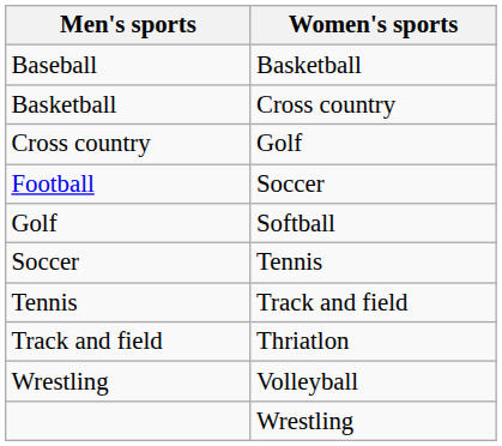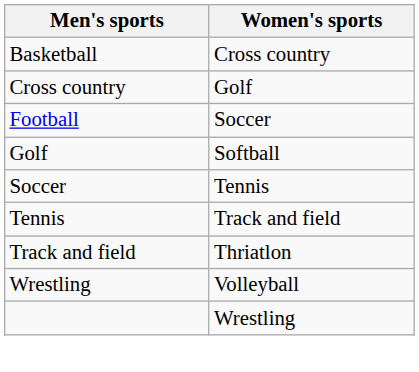- row: Baseball | Basketball
